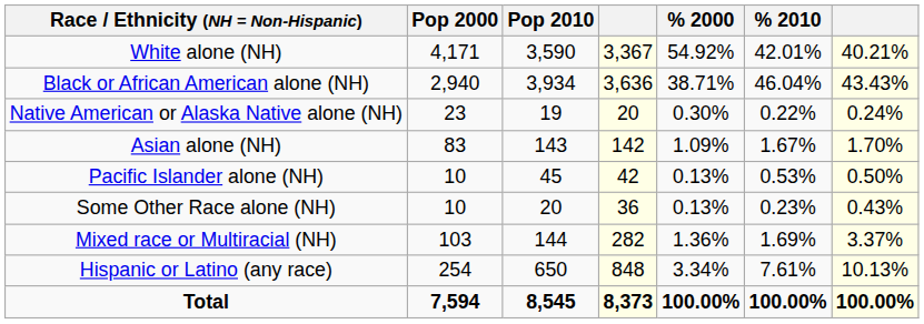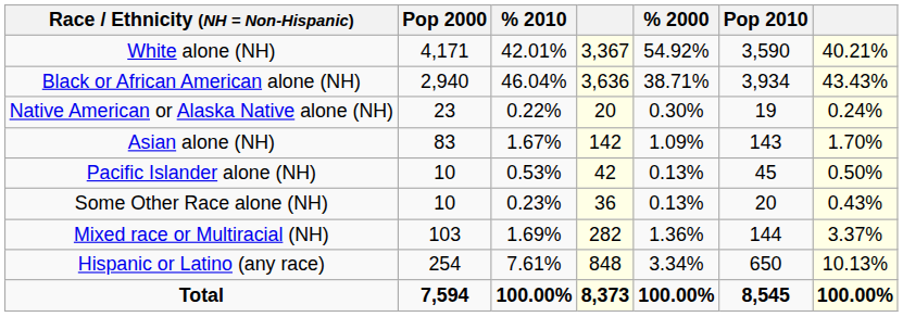columns swapped: Pop 2010 <-> % 2010
